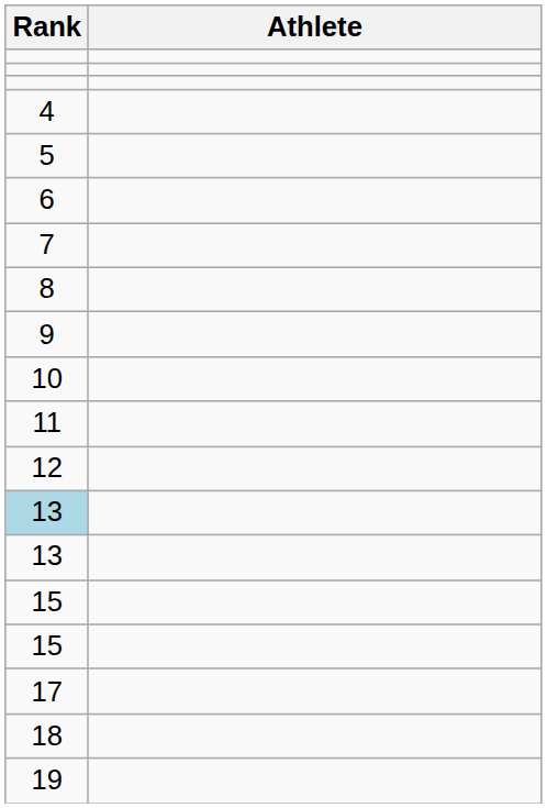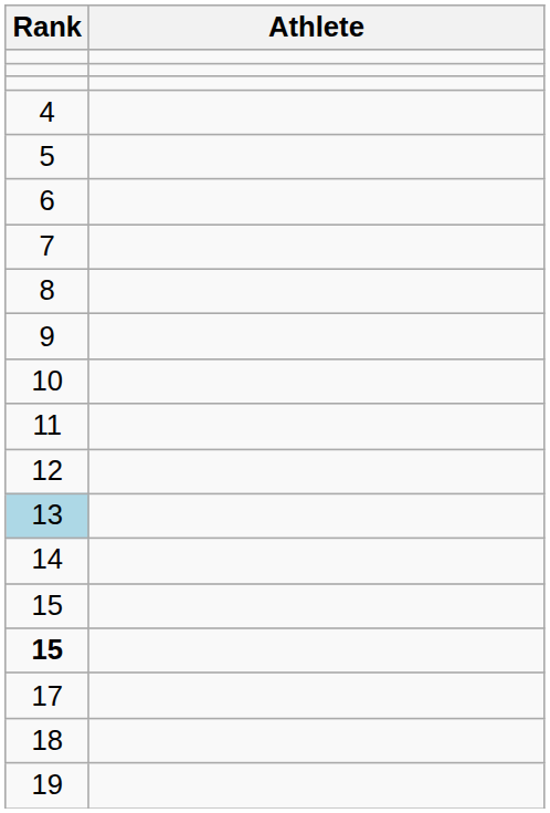row 15 | Rank: 13 -> 14
row 17 | Rank: normal -> bold
